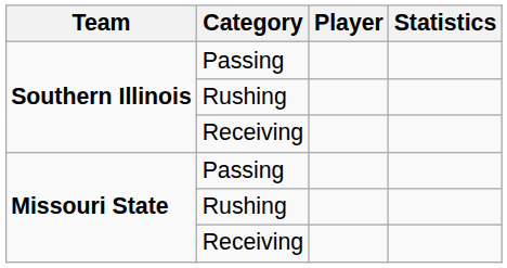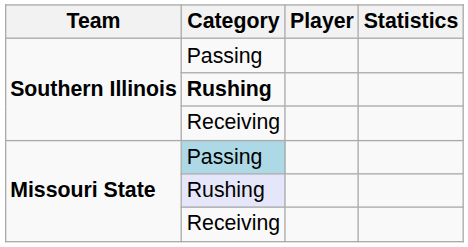Southern Illinois / Rushing | Category: normal -> bold
Missouri State / Passing | Category: no background -> lightblue background
Missouri State / Rushing | Category: no background -> lavender background
